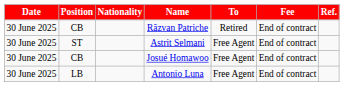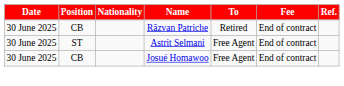- row: 30 June 2025 | LB | Antonio Luna | Free Agent | End of contract
